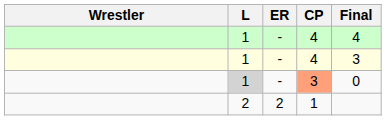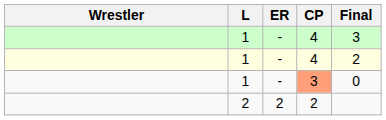row 2 | Final: 4 -> 3
row 3 | Final: 3 -> 2
row 4 | L: lightgrey background -> no background
row 5 | CP: 1 -> 2
